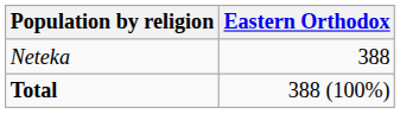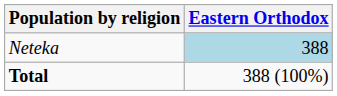Neteka | Eastern Orthodox: no background -> lightblue background
